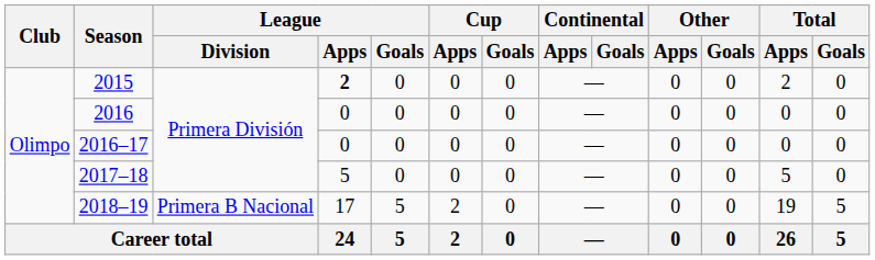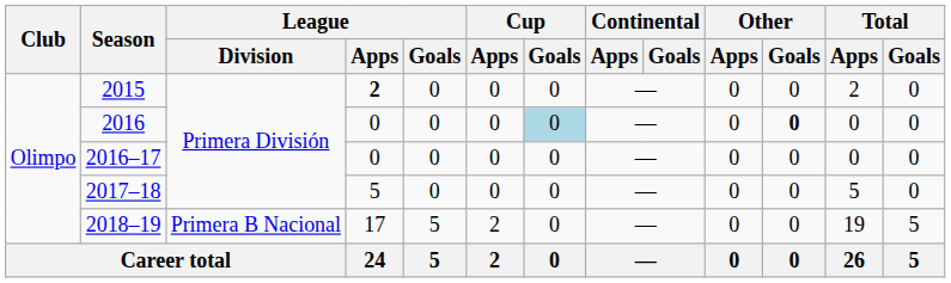2016 | Cup / Goals: no background -> lightblue background
2016 | Other / Goals: normal -> bold
